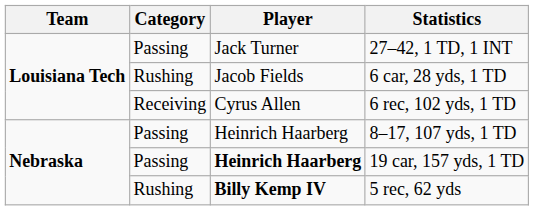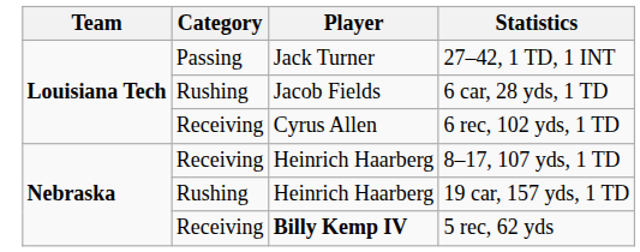8–17, 107 yds, 1 TD | Category: Passing -> Receiving
19 car, 157 yds, 1 TD | Category: Passing -> Rushing
19 car, 157 yds, 1 TD | Player: bold -> normal
5 rec, 62 yds | Category: Rushing -> Receiving
